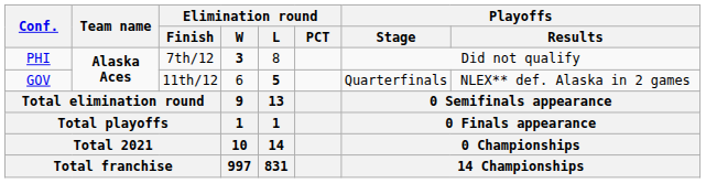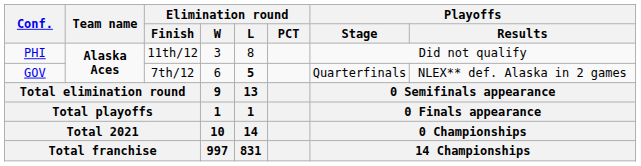PHI | Elimination round / Finish: 7th/12 -> 11th/12
PHI | Elimination round / W: bold -> normal
GOV | Elimination round / Finish: 11th/12 -> 7th/12
